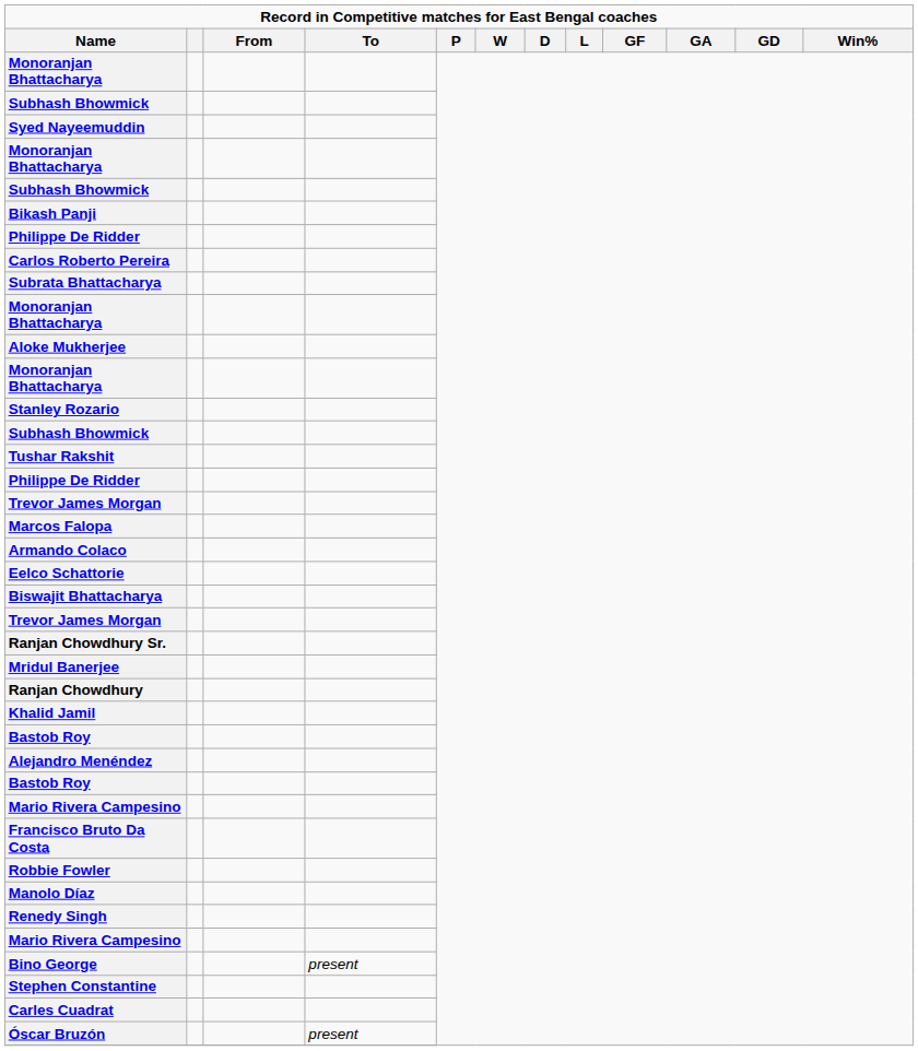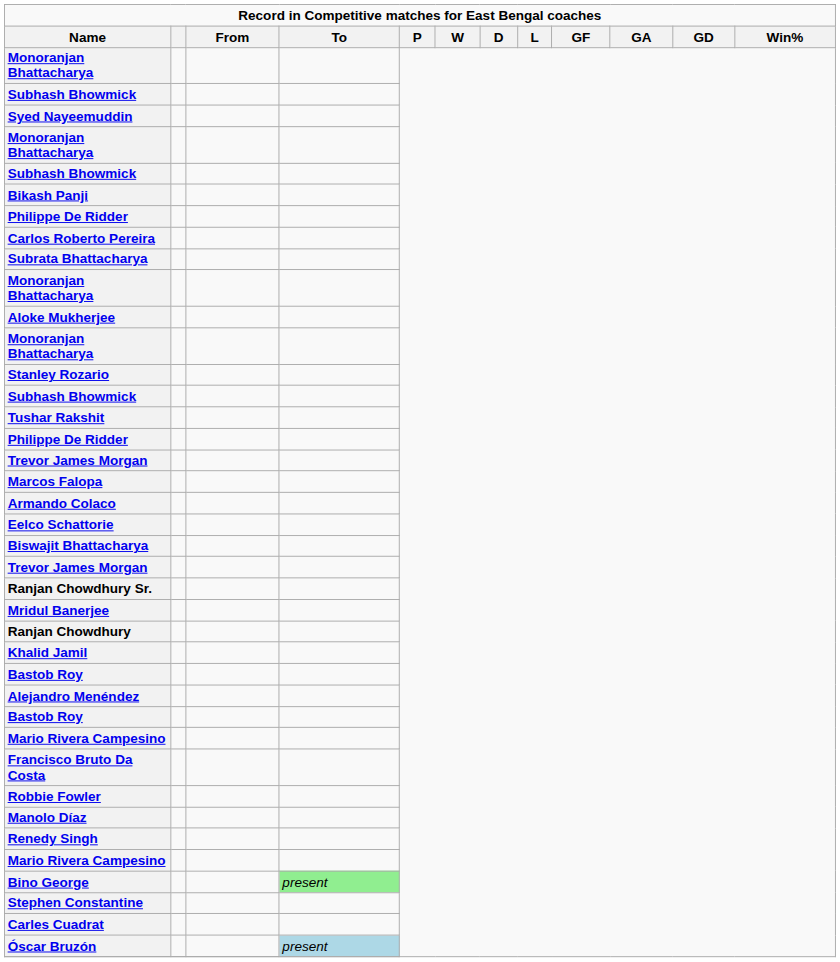Bino George | To: no background -> lightgreen background
Óscar Bruzón | To: no background -> lightblue background
